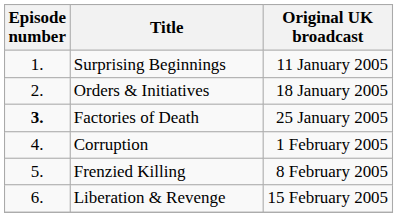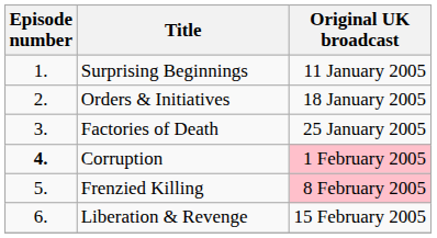Factories of Death | Episode number: bold -> normal
Corruption | Episode number: normal -> bold
Corruption | Original UK broadcast: no background -> pink background
Frenzied Killing | Original UK broadcast: no background -> pink background
